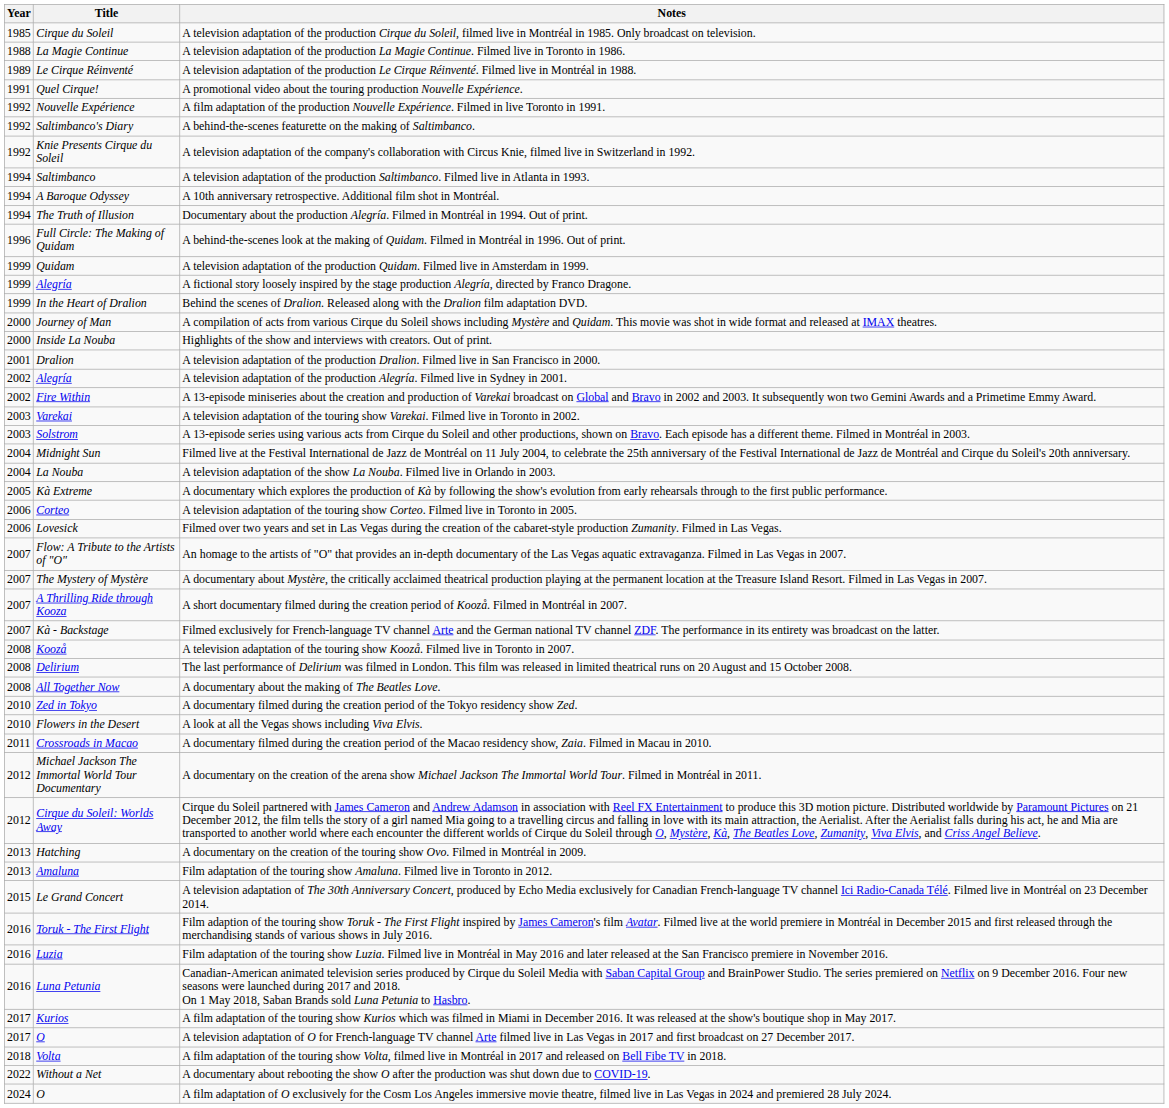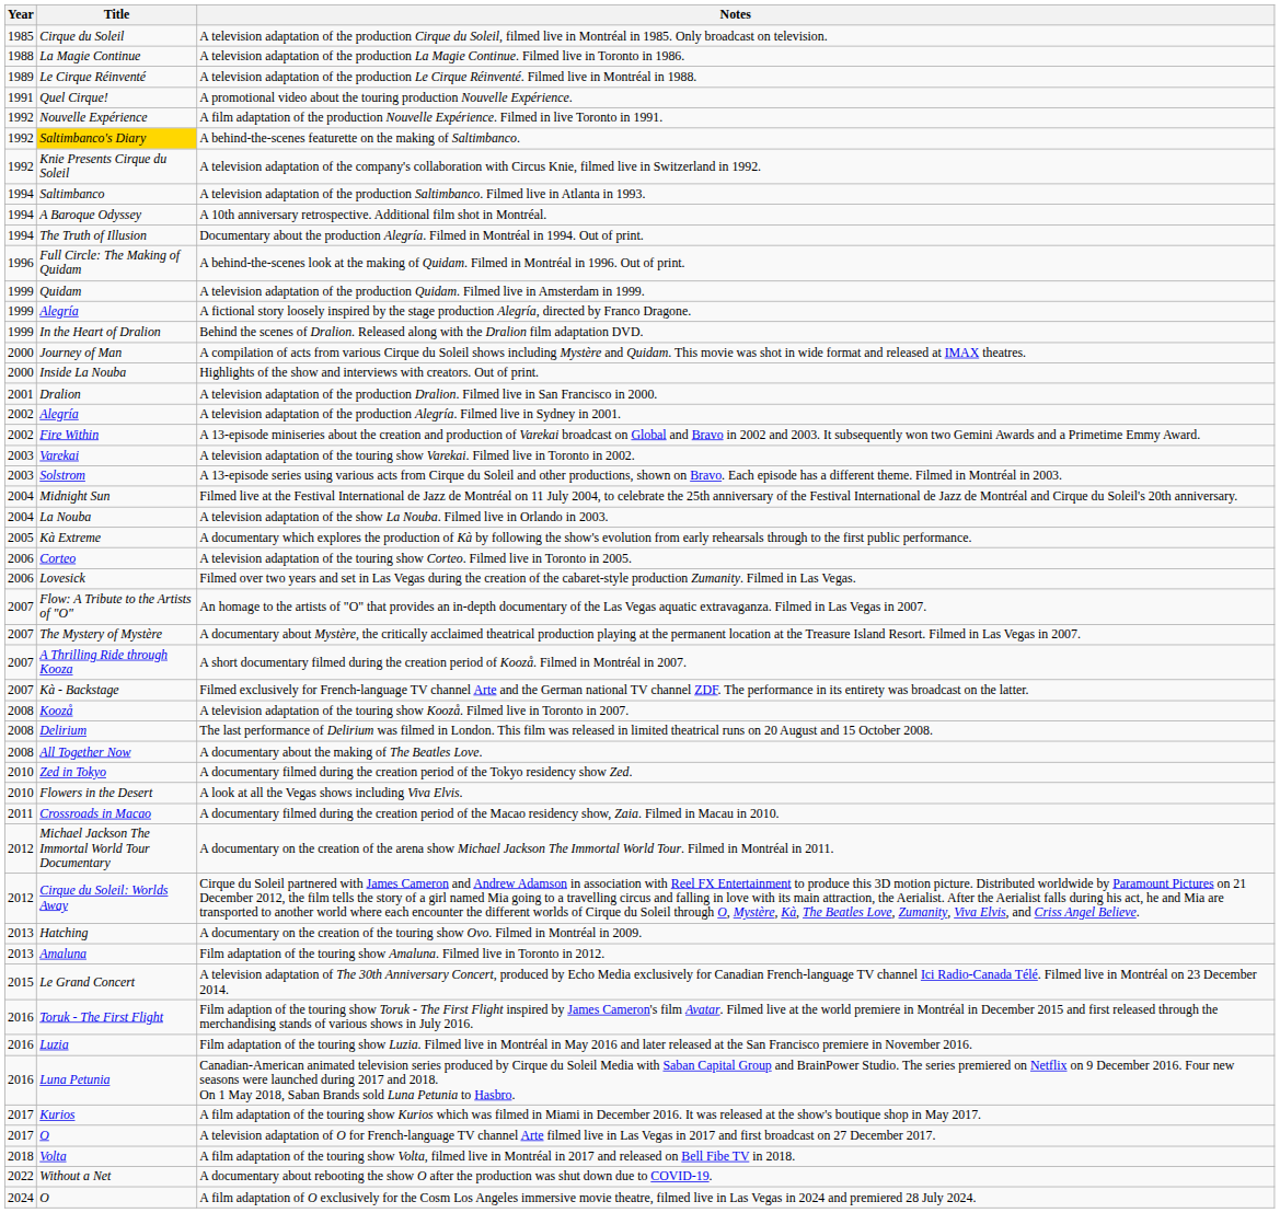A behind-the-scenes featurette on the making of Saltimbanco. | Title: no background -> gold background
